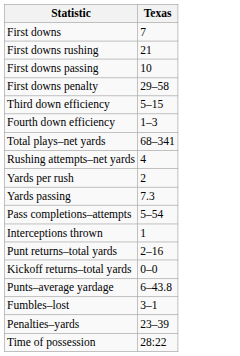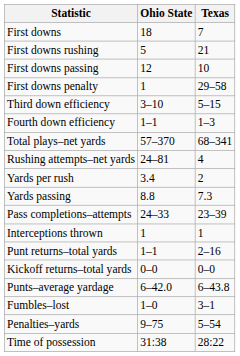+ column: Ohio State | 18 | 5 | 12 | 1 | 3–10 | 1–1 | 57–370 | 24–81 | 3.4 | 8.8 | 24–33 | 1 | 1–1 | 0–0 | 6–42.0 | 1–0 | 9–75 | 31:38
Pass completions–attempts | Texas: 5–54 -> 23–39
Penalties–yards | Texas: 23–39 -> 5–54
